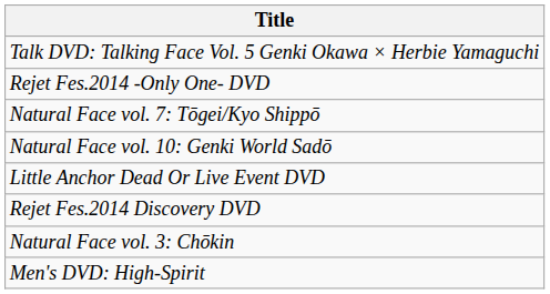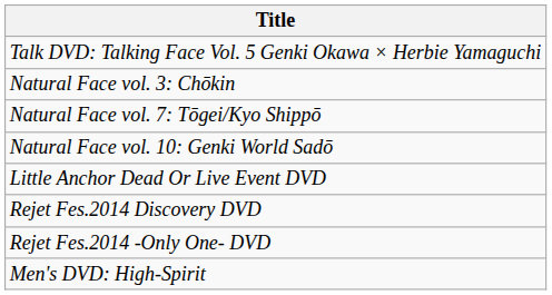row 3 | column 1: Rejet Fes.2014 -Only One- DVD -> Natural Face vol. 3: Chōkin
row 8 | column 1: Natural Face vol. 3: Chōkin -> Rejet Fes.2014 -Only One- DVD
